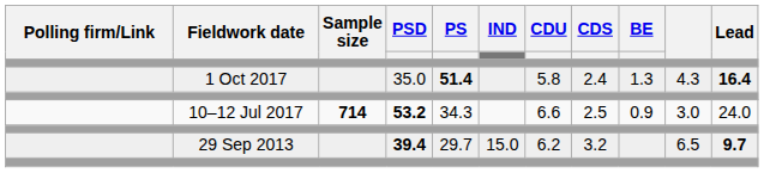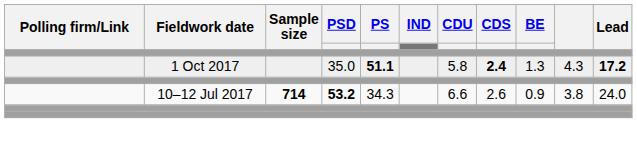1 Oct 2017 | PS: 51.4 -> 51.1
1 Oct 2017 | CDS: normal -> bold
1 Oct 2017 | Lead: 16.4 -> 17.2
10–12 Jul 2017 | CDS: 2.5 -> 2.6
10–12 Jul 2017 | column 10: 3.0 -> 3.8
- row: 29 Sep 2013 | 39.4 | 29.7 | 15.0 | 6.2 | 3.2 | 6.5 | 9.7
